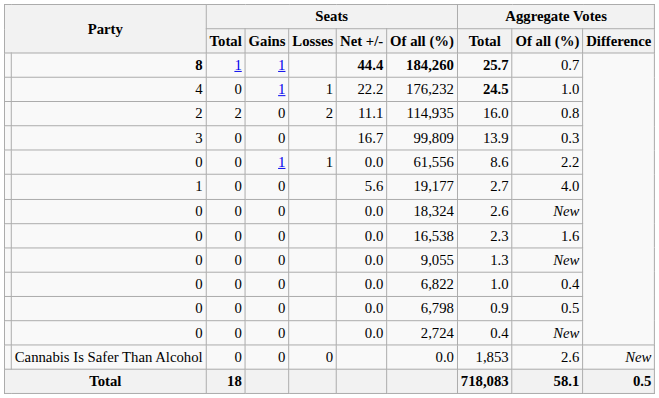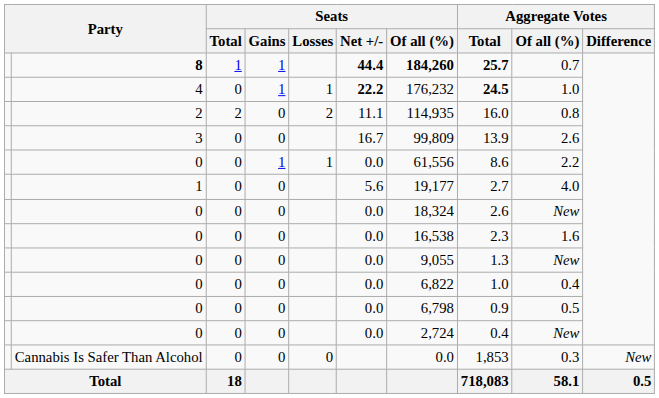4 | Seats / Net +/-: normal -> bold
3 | Aggregate Votes / Of all (%): 0.3 -> 2.6
Cannabis Is Safer Than Alcohol | Aggregate Votes / Of all (%): 2.6 -> 0.3
